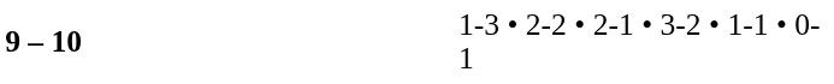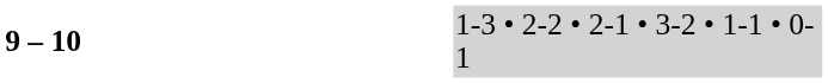row 1 | column 2: no background -> lightgrey background
